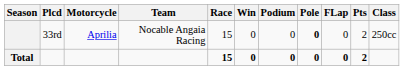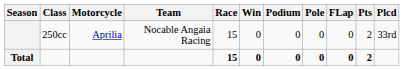columns swapped: Class <-> Plcd
row 2 | Pole: bold -> normal
